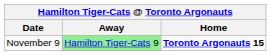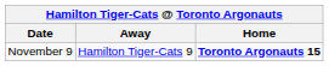November 9 | Away: lightgreen background -> no background
